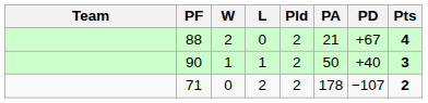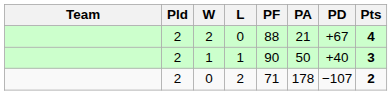columns swapped: Pld <-> PF
